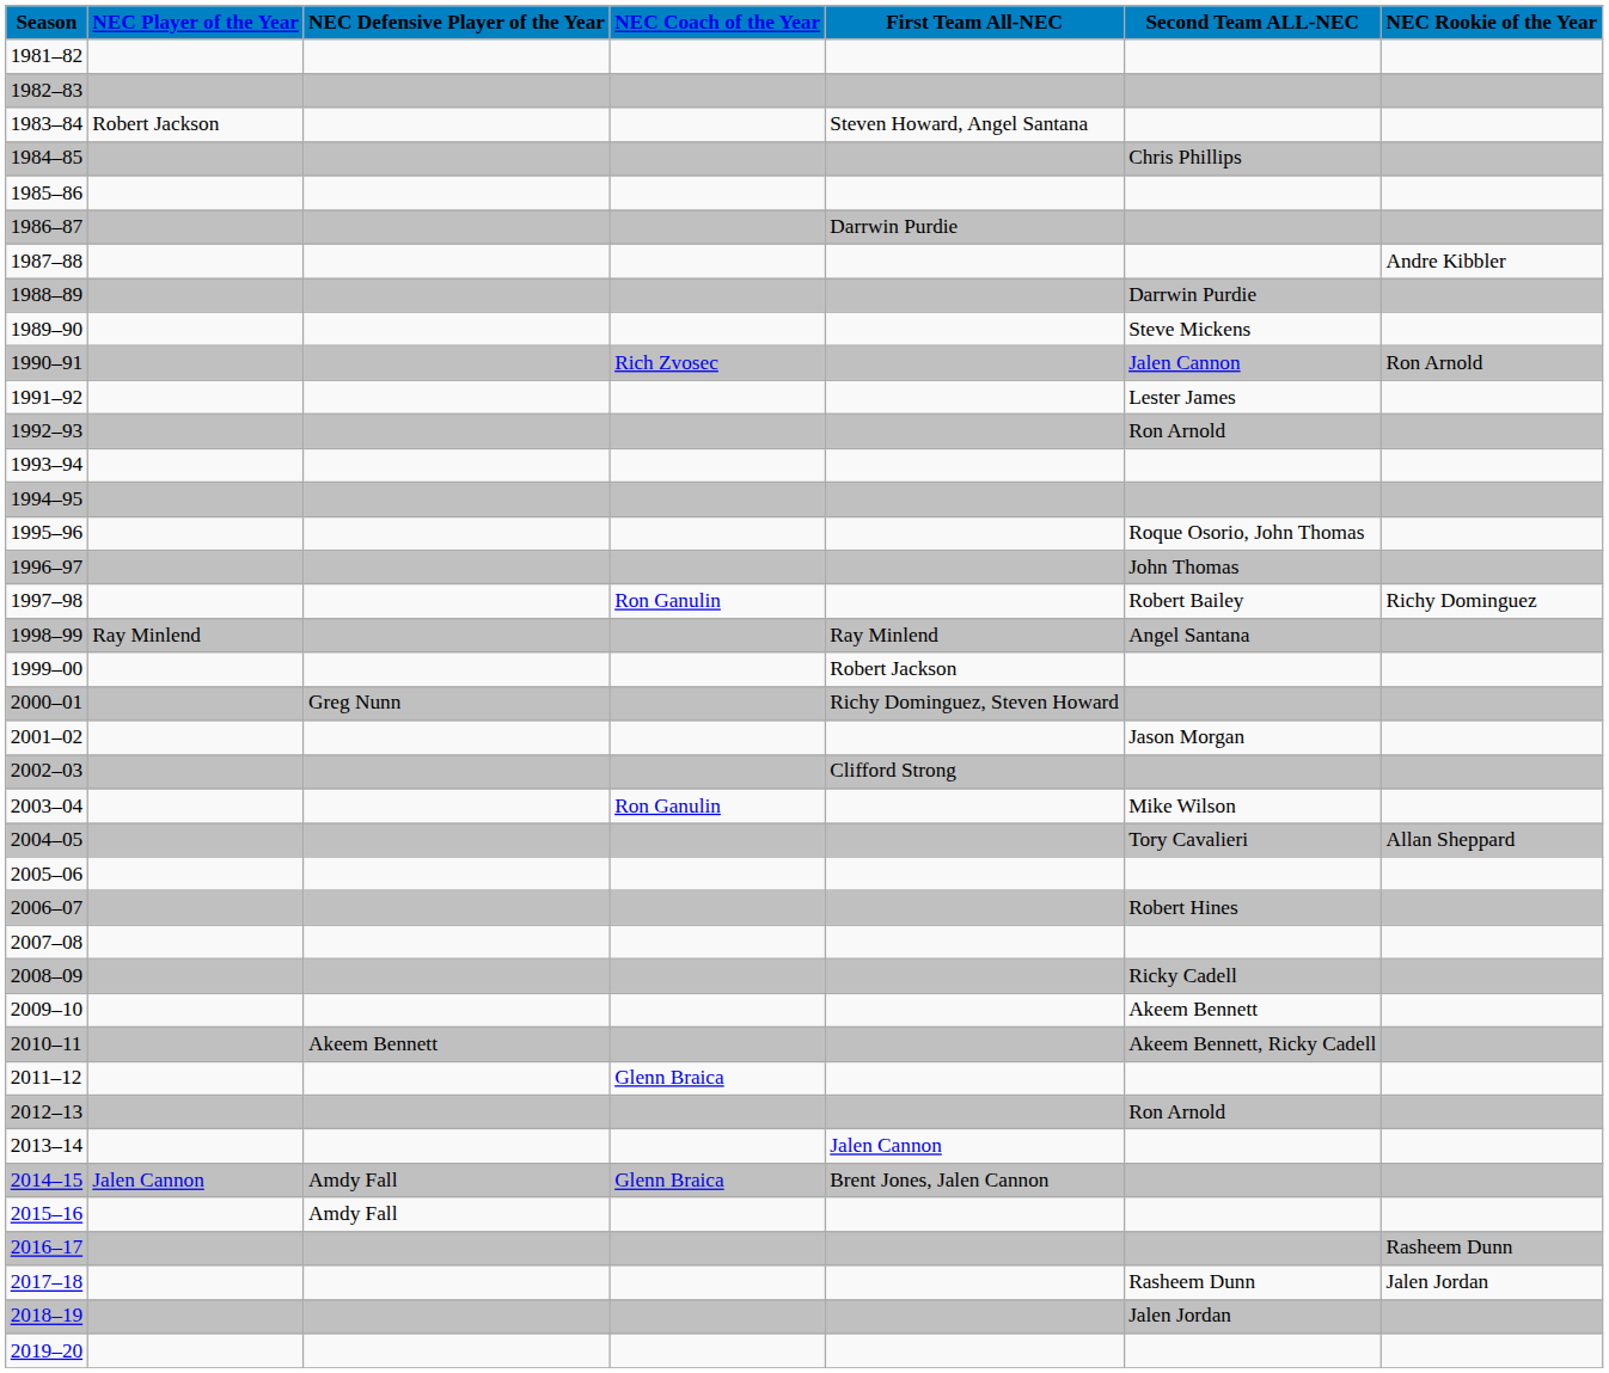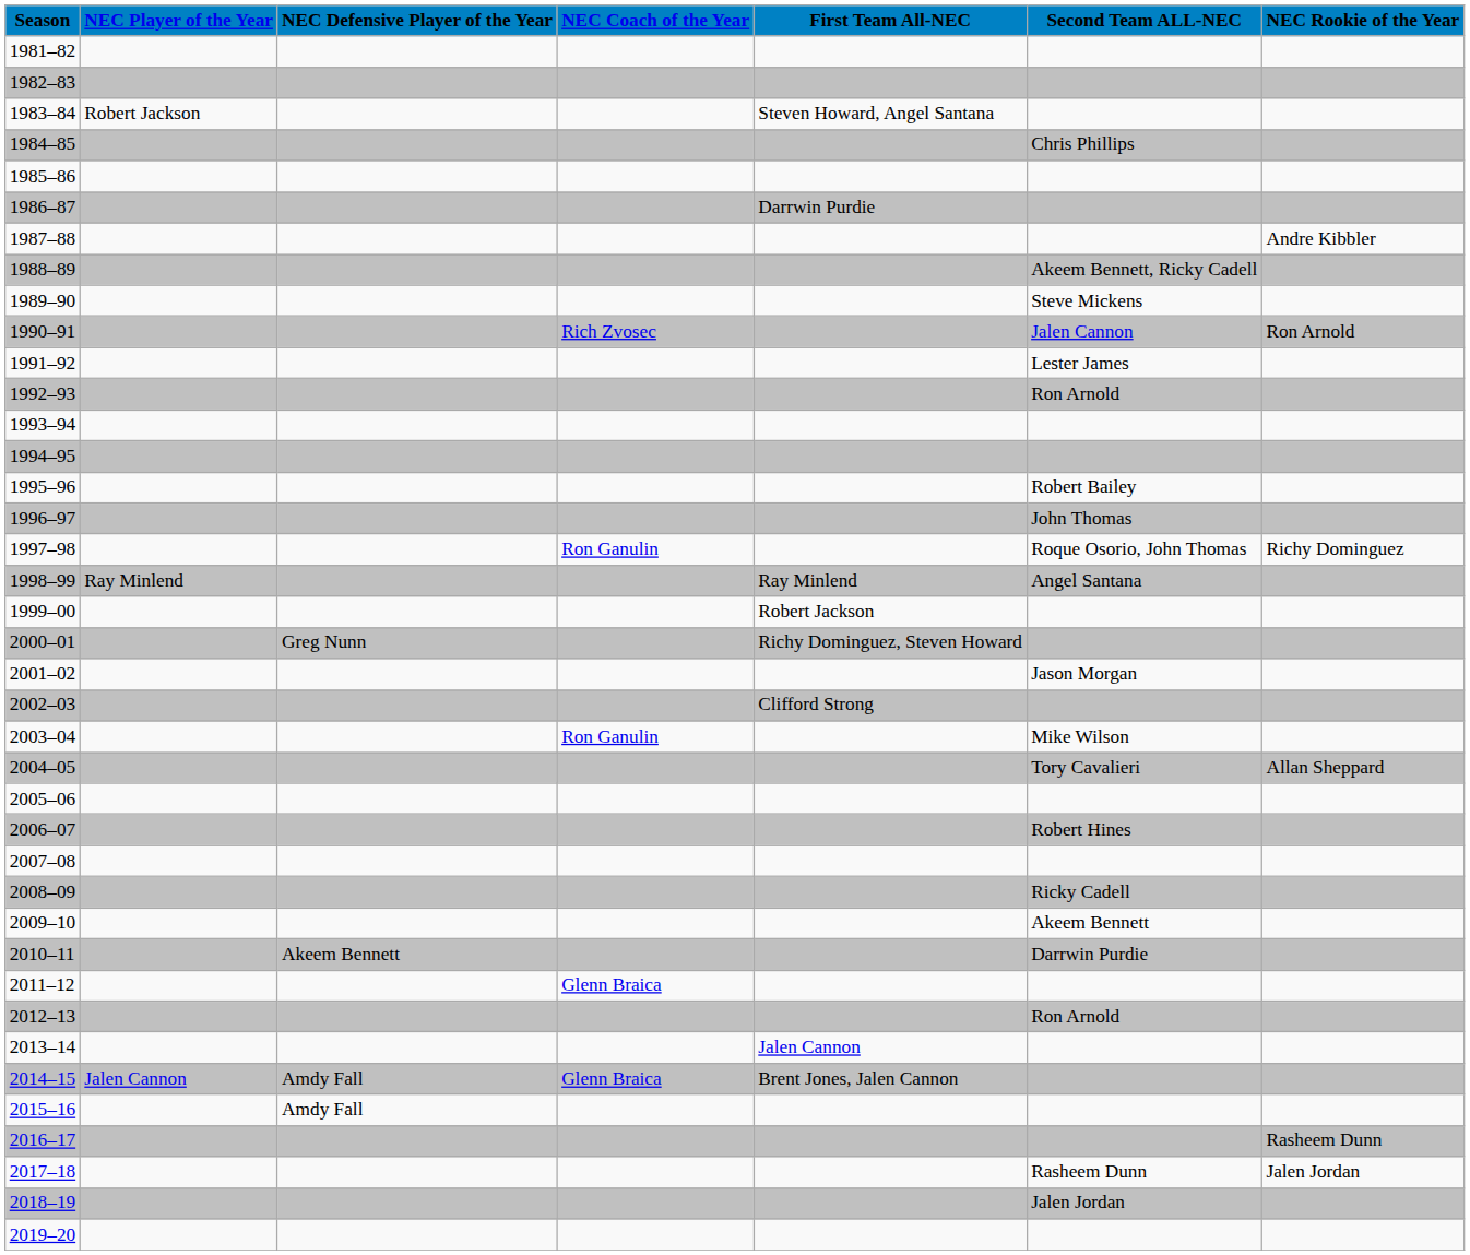1988–89 | Second Team ALL-NEC: Darrwin Purdie -> Akeem Bennett, Ricky Cadell
1995–96 | Second Team ALL-NEC: Roque Osorio, John Thomas -> Robert Bailey
1997–98 | Second Team ALL-NEC: Robert Bailey -> Roque Osorio, John Thomas
2010–11 | Second Team ALL-NEC: Akeem Bennett, Ricky Cadell -> Darrwin Purdie
